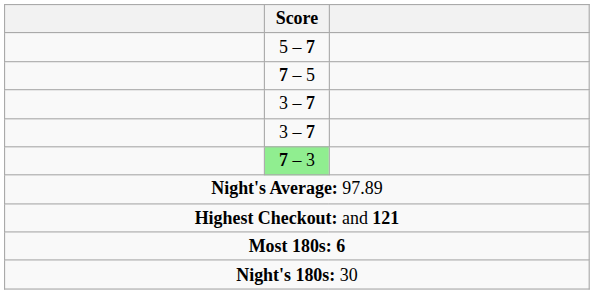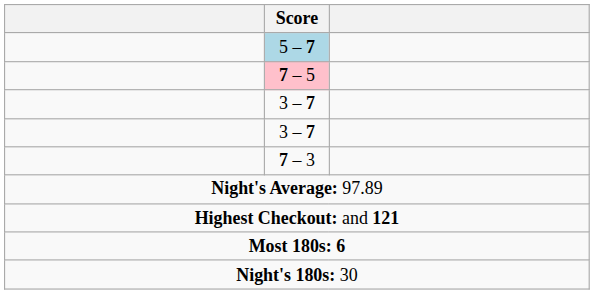5 – 7 | Score: no background -> lightblue background
7 – 5 | Score: no background -> pink background
7 – 3 | Score: lightgreen background -> no background
